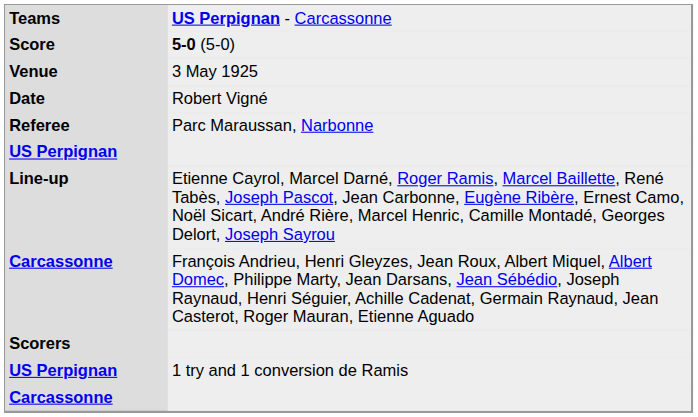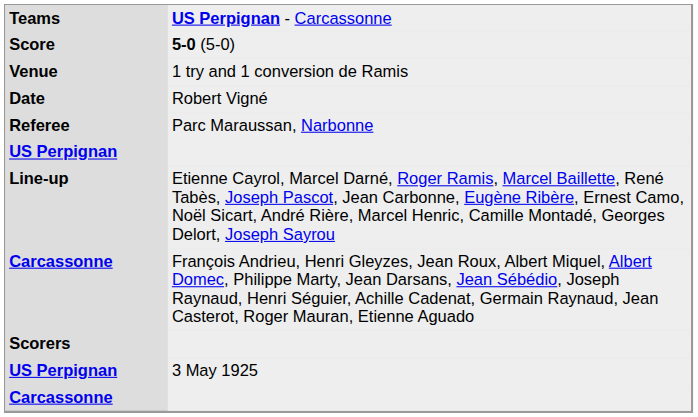row 3 | column 2: 3 May 1925 -> 1 try and 1 conversion de Ramis
row 10 | column 2: 1 try and 1 conversion de Ramis -> 3 May 1925
